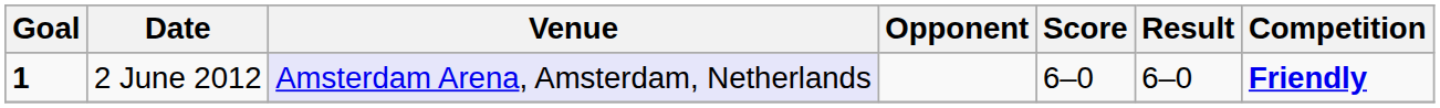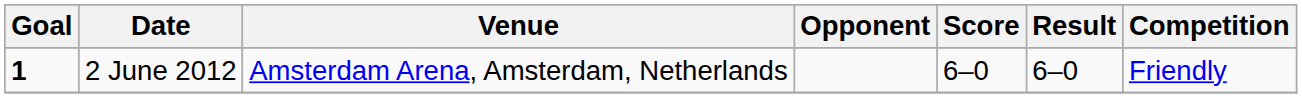2 June 2012 | Venue: lavender background -> no background
2 June 2012 | Competition: bold -> normal
